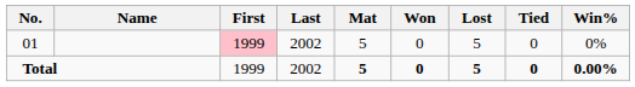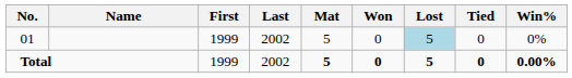01 | First: pink background -> no background
01 | Lost: no background -> lightblue background
